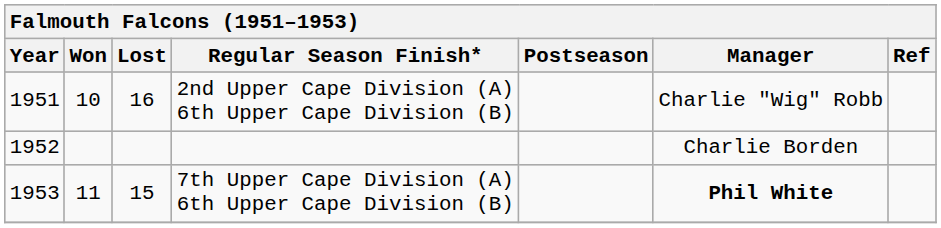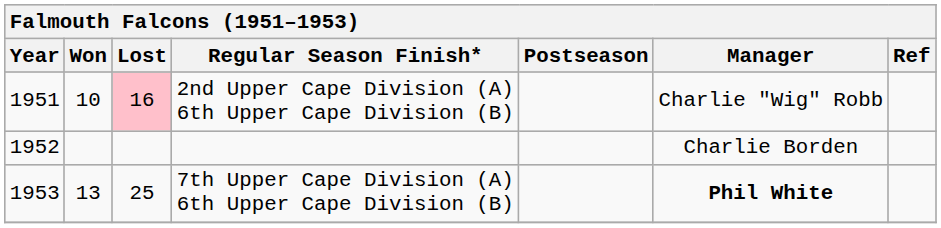2nd Upper Cape Division (A) 6th Upper Cape Division (B) | Lost: no background -> pink background
7th Upper Cape Division (A) 6th Upper Cape Division (B) | Won: 11 -> 13
7th Upper Cape Division (A) 6th Upper Cape Division (B) | Lost: 15 -> 25
